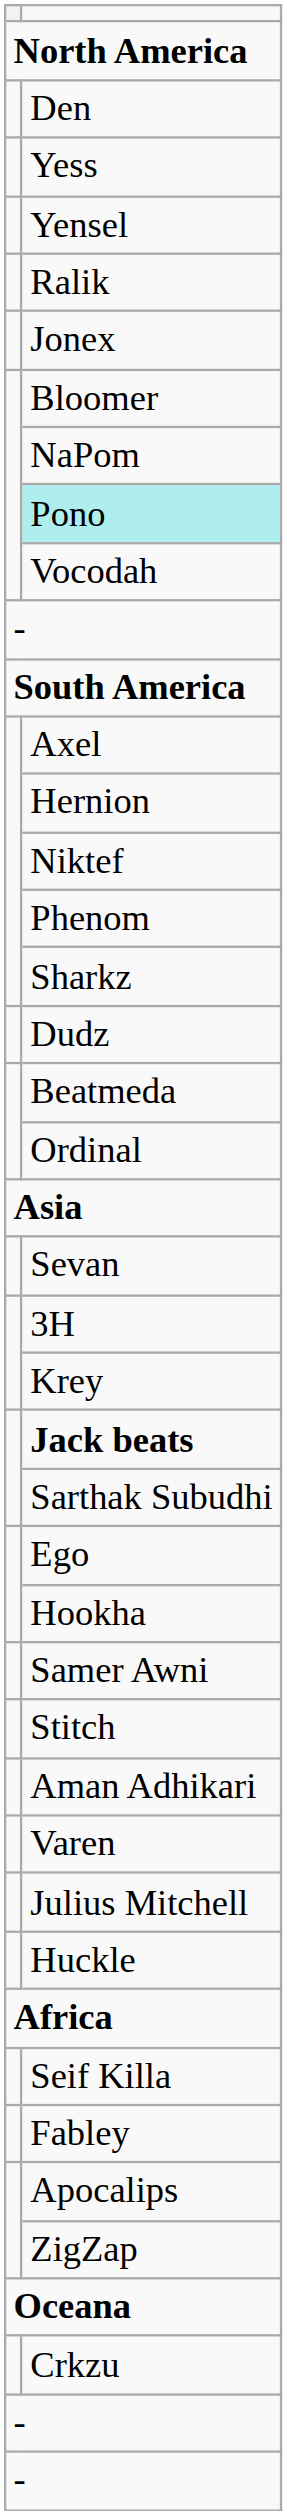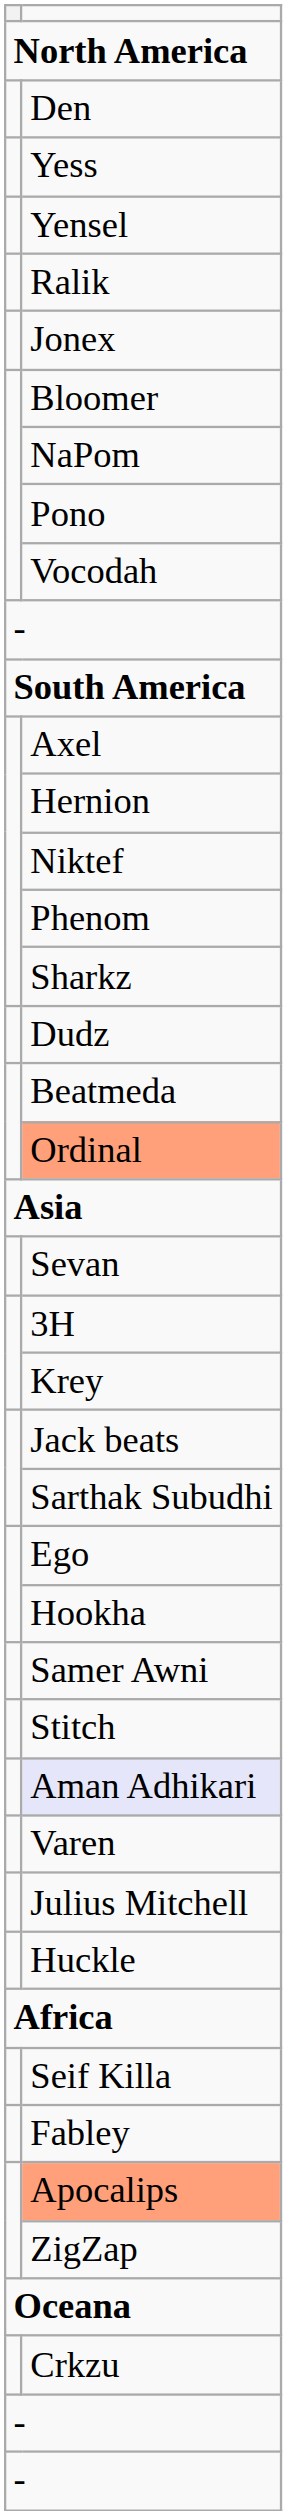Pono | column 2: paleturquoise background -> no background
Ordinal | column 2: no background -> lightsalmon background
Jack beats | column 2: bold -> normal
Aman Adhikari | column 2: no background -> lavender background
Apocalips | column 2: no background -> lightsalmon background
